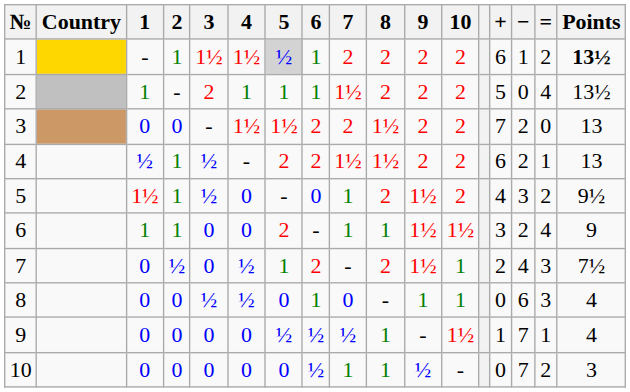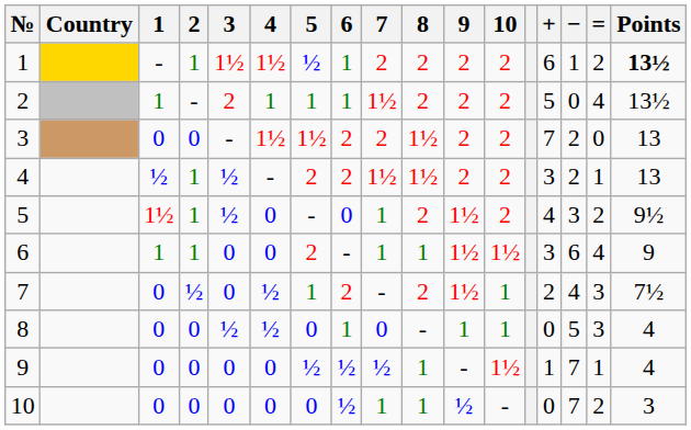row 2 | 5: lightgrey background -> no background
row 5 | +: 6 -> 3
row 7 | −: 2 -> 6
row 9 | −: 6 -> 5
